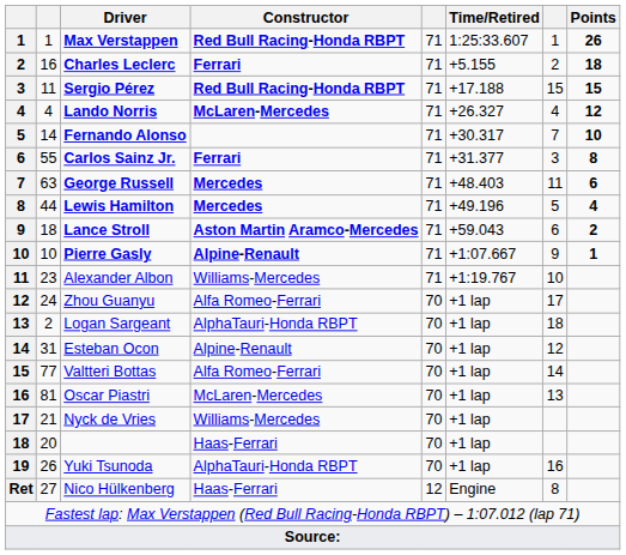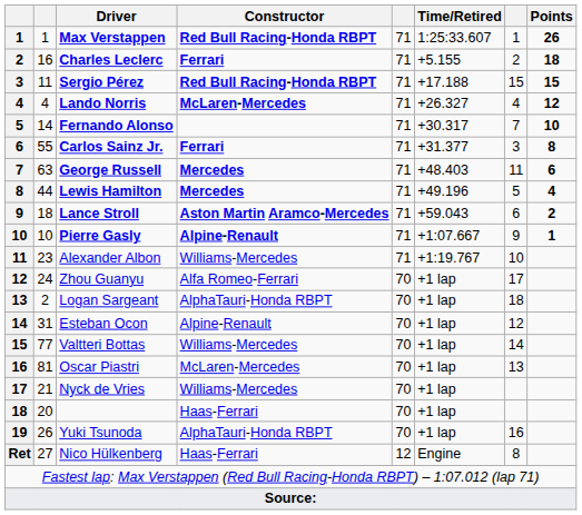Valtteri Bottas | Constructor: Alfa Romeo-Ferrari -> Williams-Mercedes
